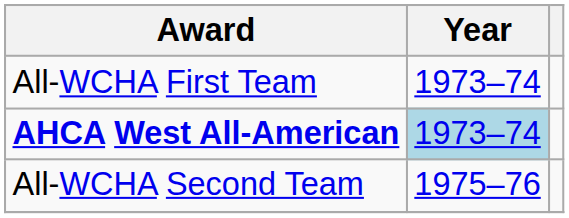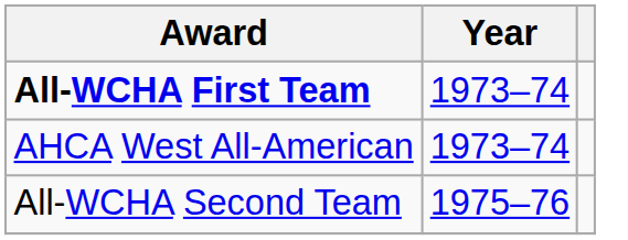row 2 | Award: normal -> bold
row 3 | Award: bold -> normal
row 3 | Year: lightblue background -> no background
